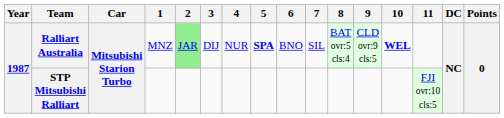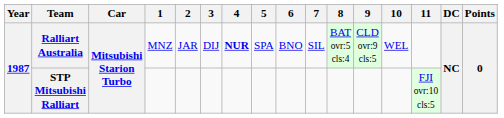Ralliart Australia | 2: lightgreen background -> no background
Ralliart Australia | 4: normal -> bold
Ralliart Australia | 5: bold -> normal
Ralliart Australia | 10: bold -> normal
